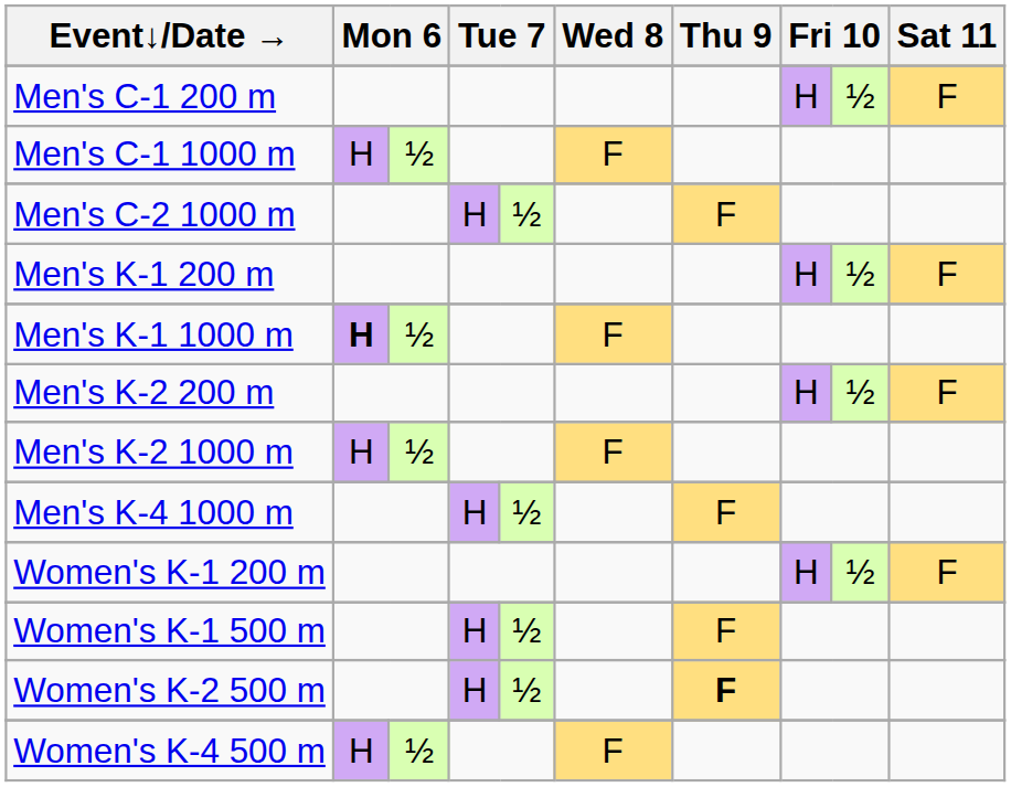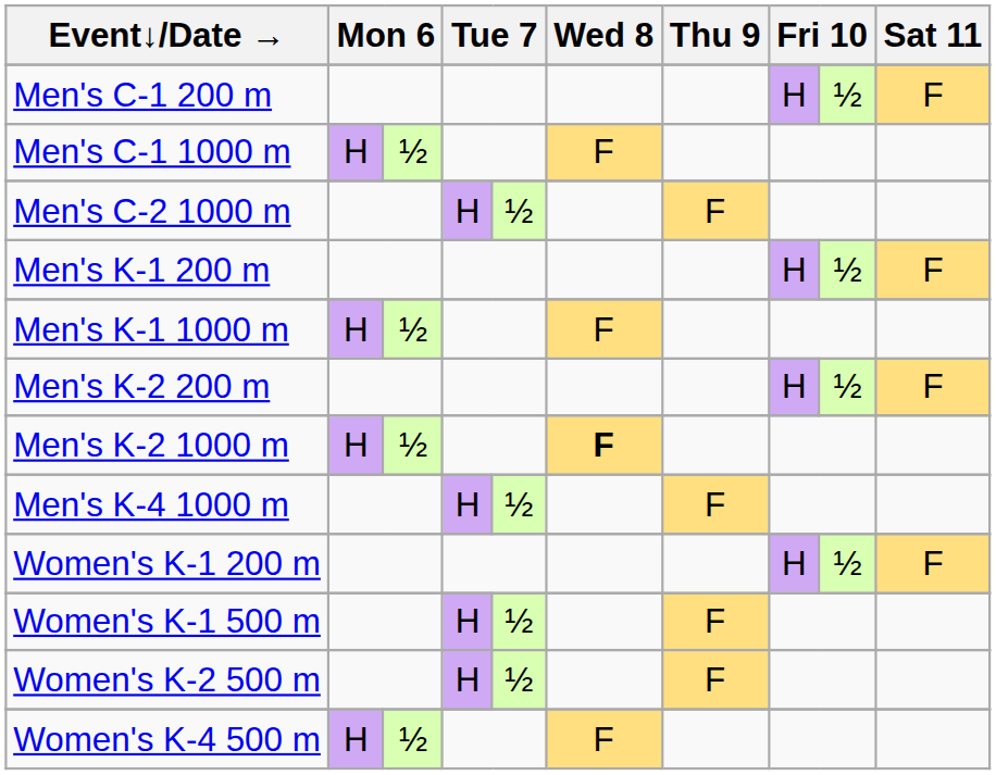Men's K-1 1000 m | column 2: bold -> normal
Men's K-2 1000 m | Wed 8: normal -> bold
Women's K-2 500 m | Thu 9: bold -> normal
